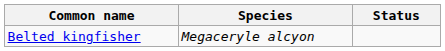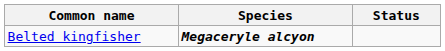Belted kingfisher | Species: normal -> bold
